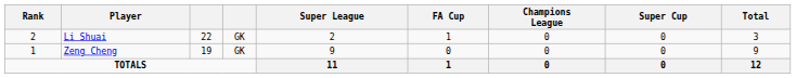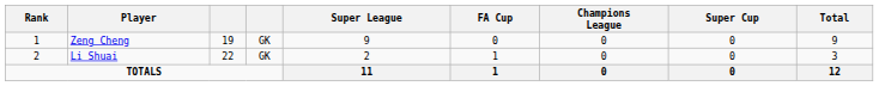rows swapped: Zeng Cheng <-> Li Shuai
